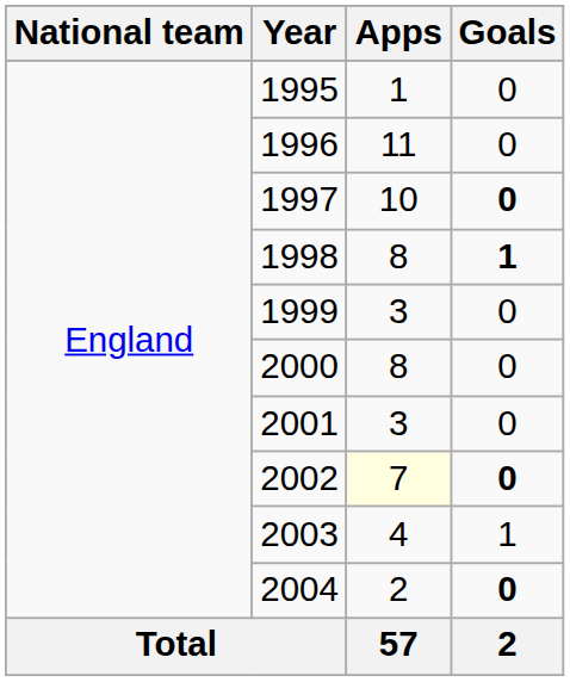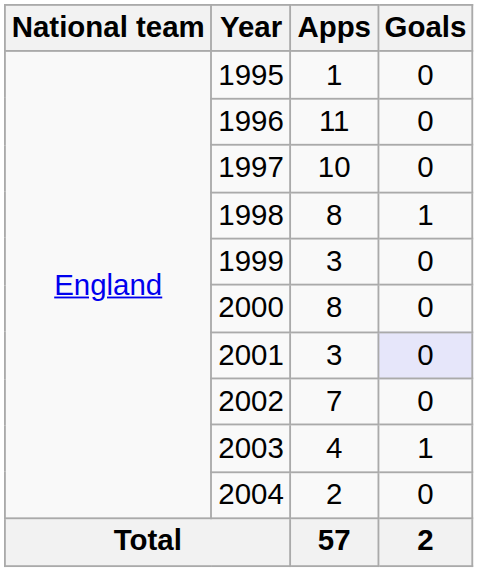1997 | Goals: bold -> normal
1998 | Goals: bold -> normal
2001 | Goals: no background -> lavender background
2002 | Apps: lightyellow background -> no background
2002 | Goals: bold -> normal
2004 | Goals: bold -> normal
